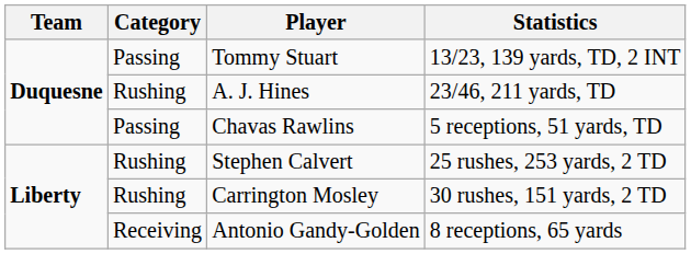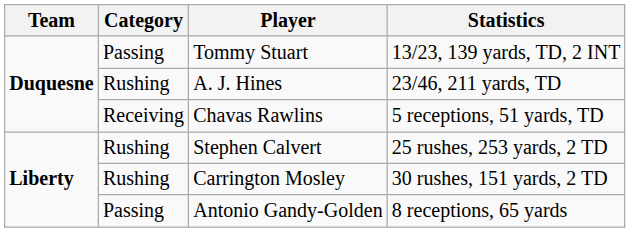Chavas Rawlins | Category: Passing -> Receiving
Antonio Gandy-Golden | Category: Receiving -> Passing
